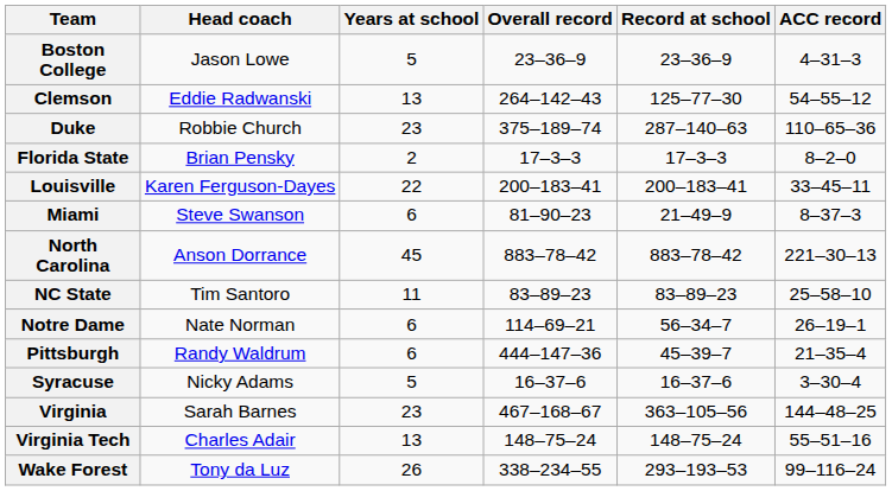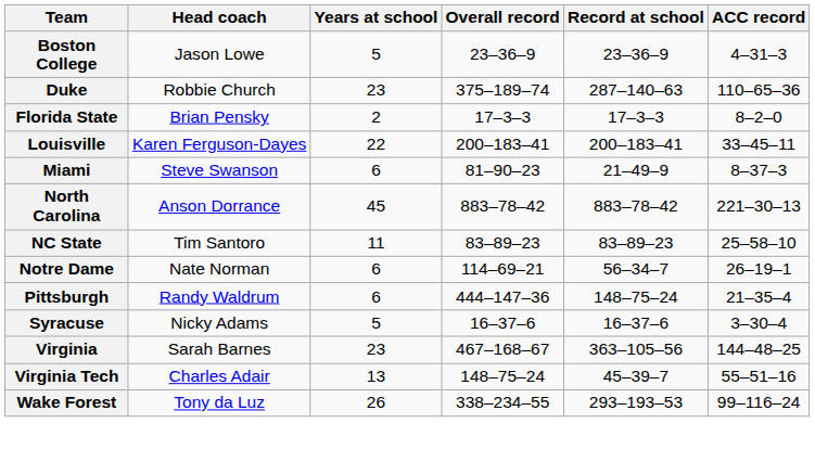- row: Clemson | Eddie Radwanski | 13 | 264–142–43 | 125–77–30 | 54–55–12
Pittsburgh | Record at school: 45–39–7 -> 148–75–24
Virginia Tech | Record at school: 148–75–24 -> 45–39–7
